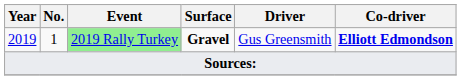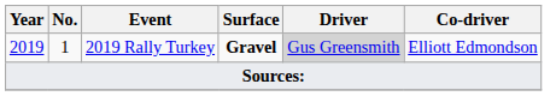2019 | Event: lightgreen background -> no background
2019 | Driver: no background -> lightgrey background
2019 | Co-driver: bold -> normal
